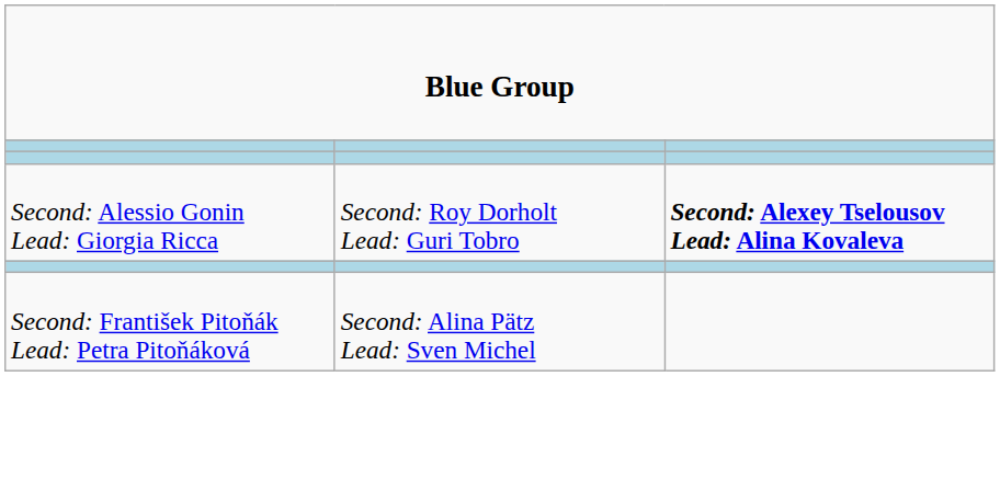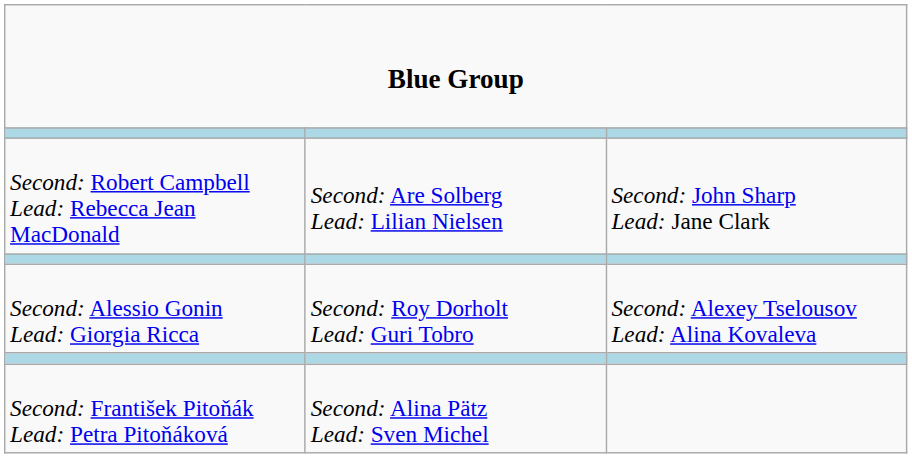+ row: Second: Robert Campbell Lead: Rebecca Jean MacDonald | Second: Are Solberg Lead: Lilian Nielsen | Second: John Sharp Lead: Jane Clark
Second: Alessio Gonin Lead: Giorgia Ricca | column 3: bold -> normal
